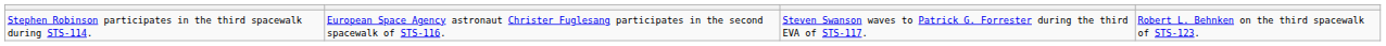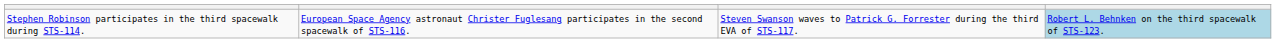row 2 | column 4: no background -> lightblue background
